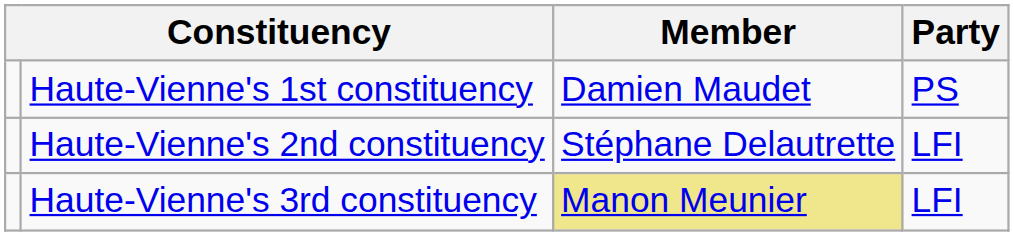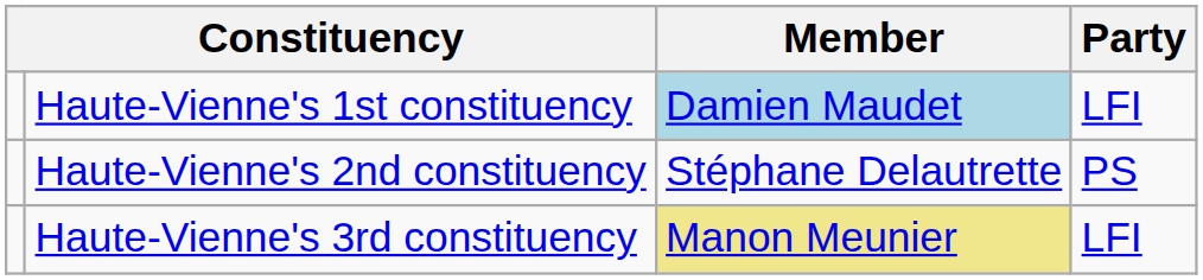Haute-Vienne's 1st constituency | Member: no background -> lightblue background
Haute-Vienne's 1st constituency | Party: PS -> LFI
Haute-Vienne's 2nd constituency | Party: LFI -> PS
